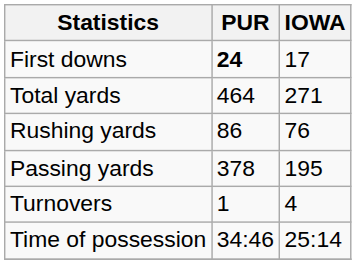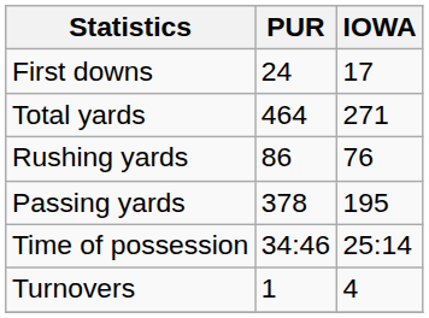First downs | PUR: bold -> normal
rows swapped: Turnovers <-> Time of possession
